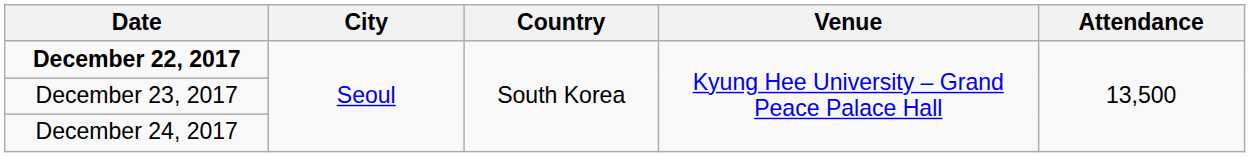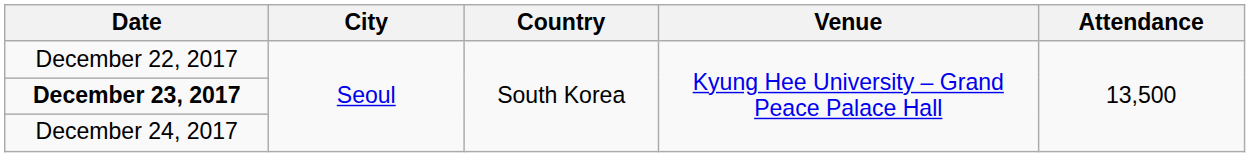December 22, 2017 | Date: bold -> normal
December 23, 2017 | Date: normal -> bold
